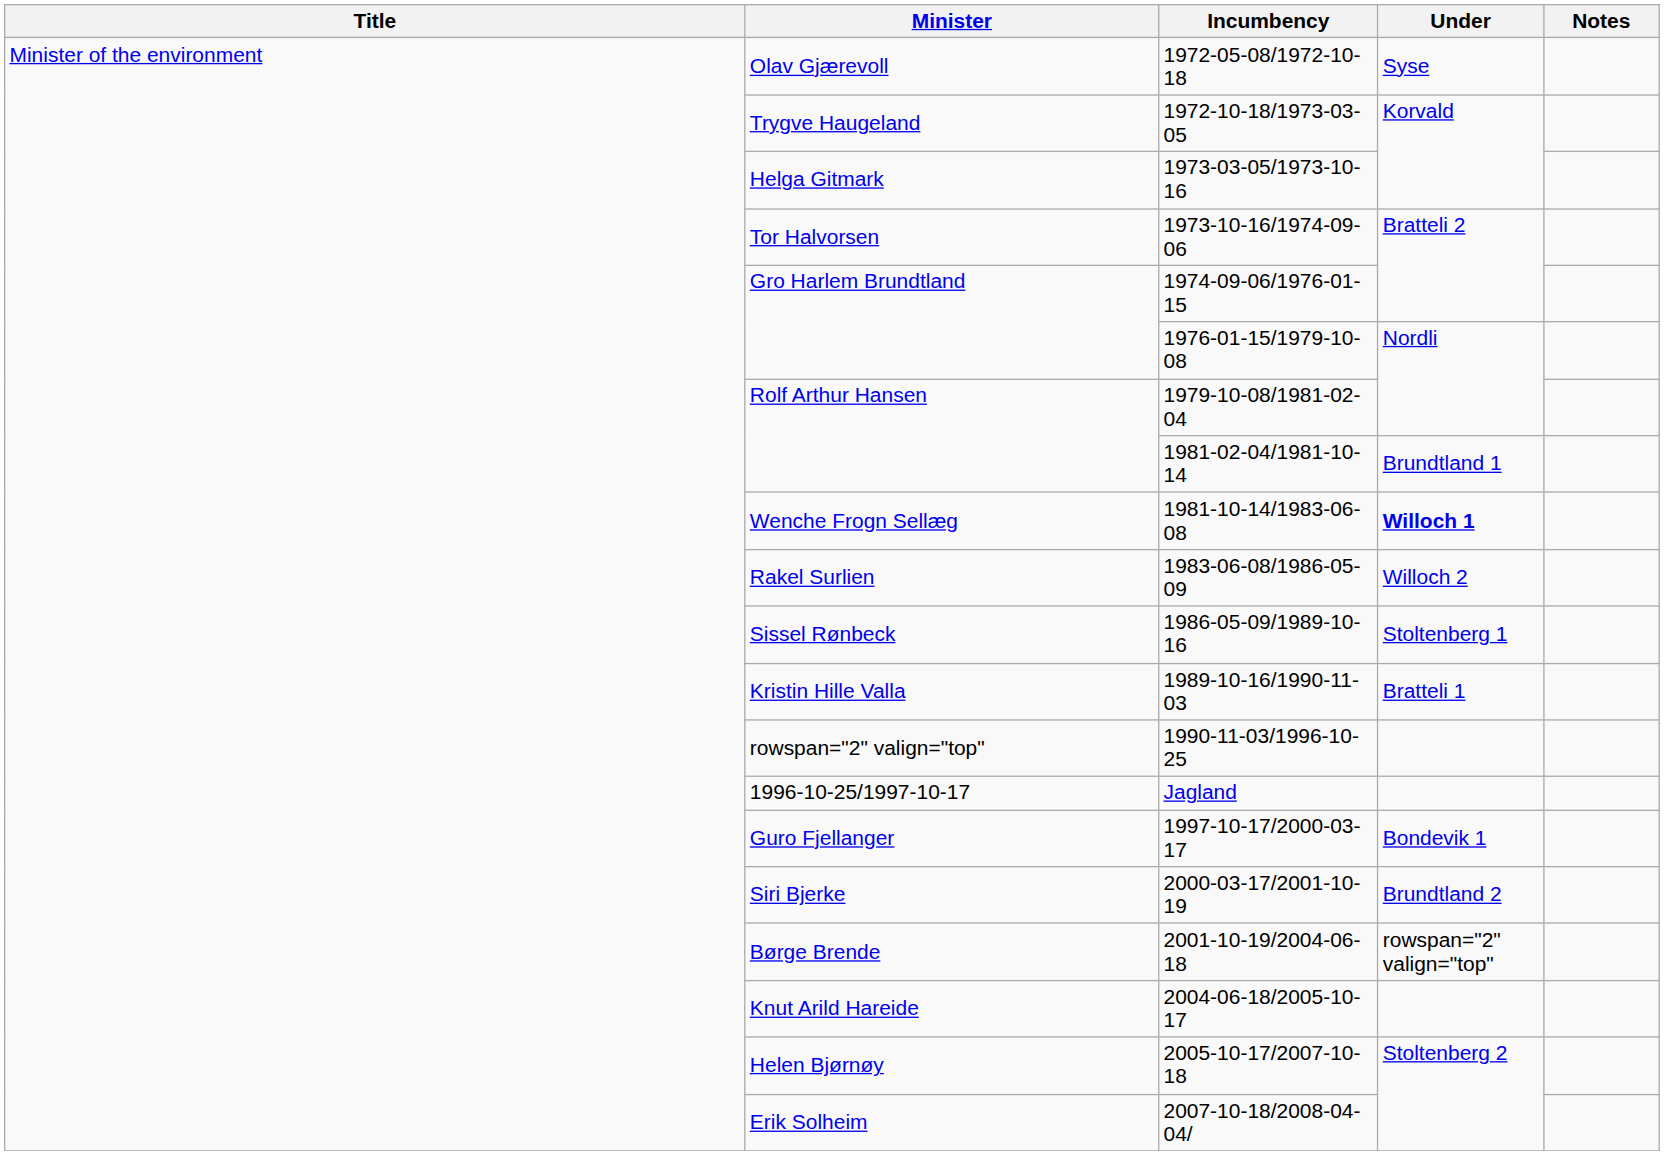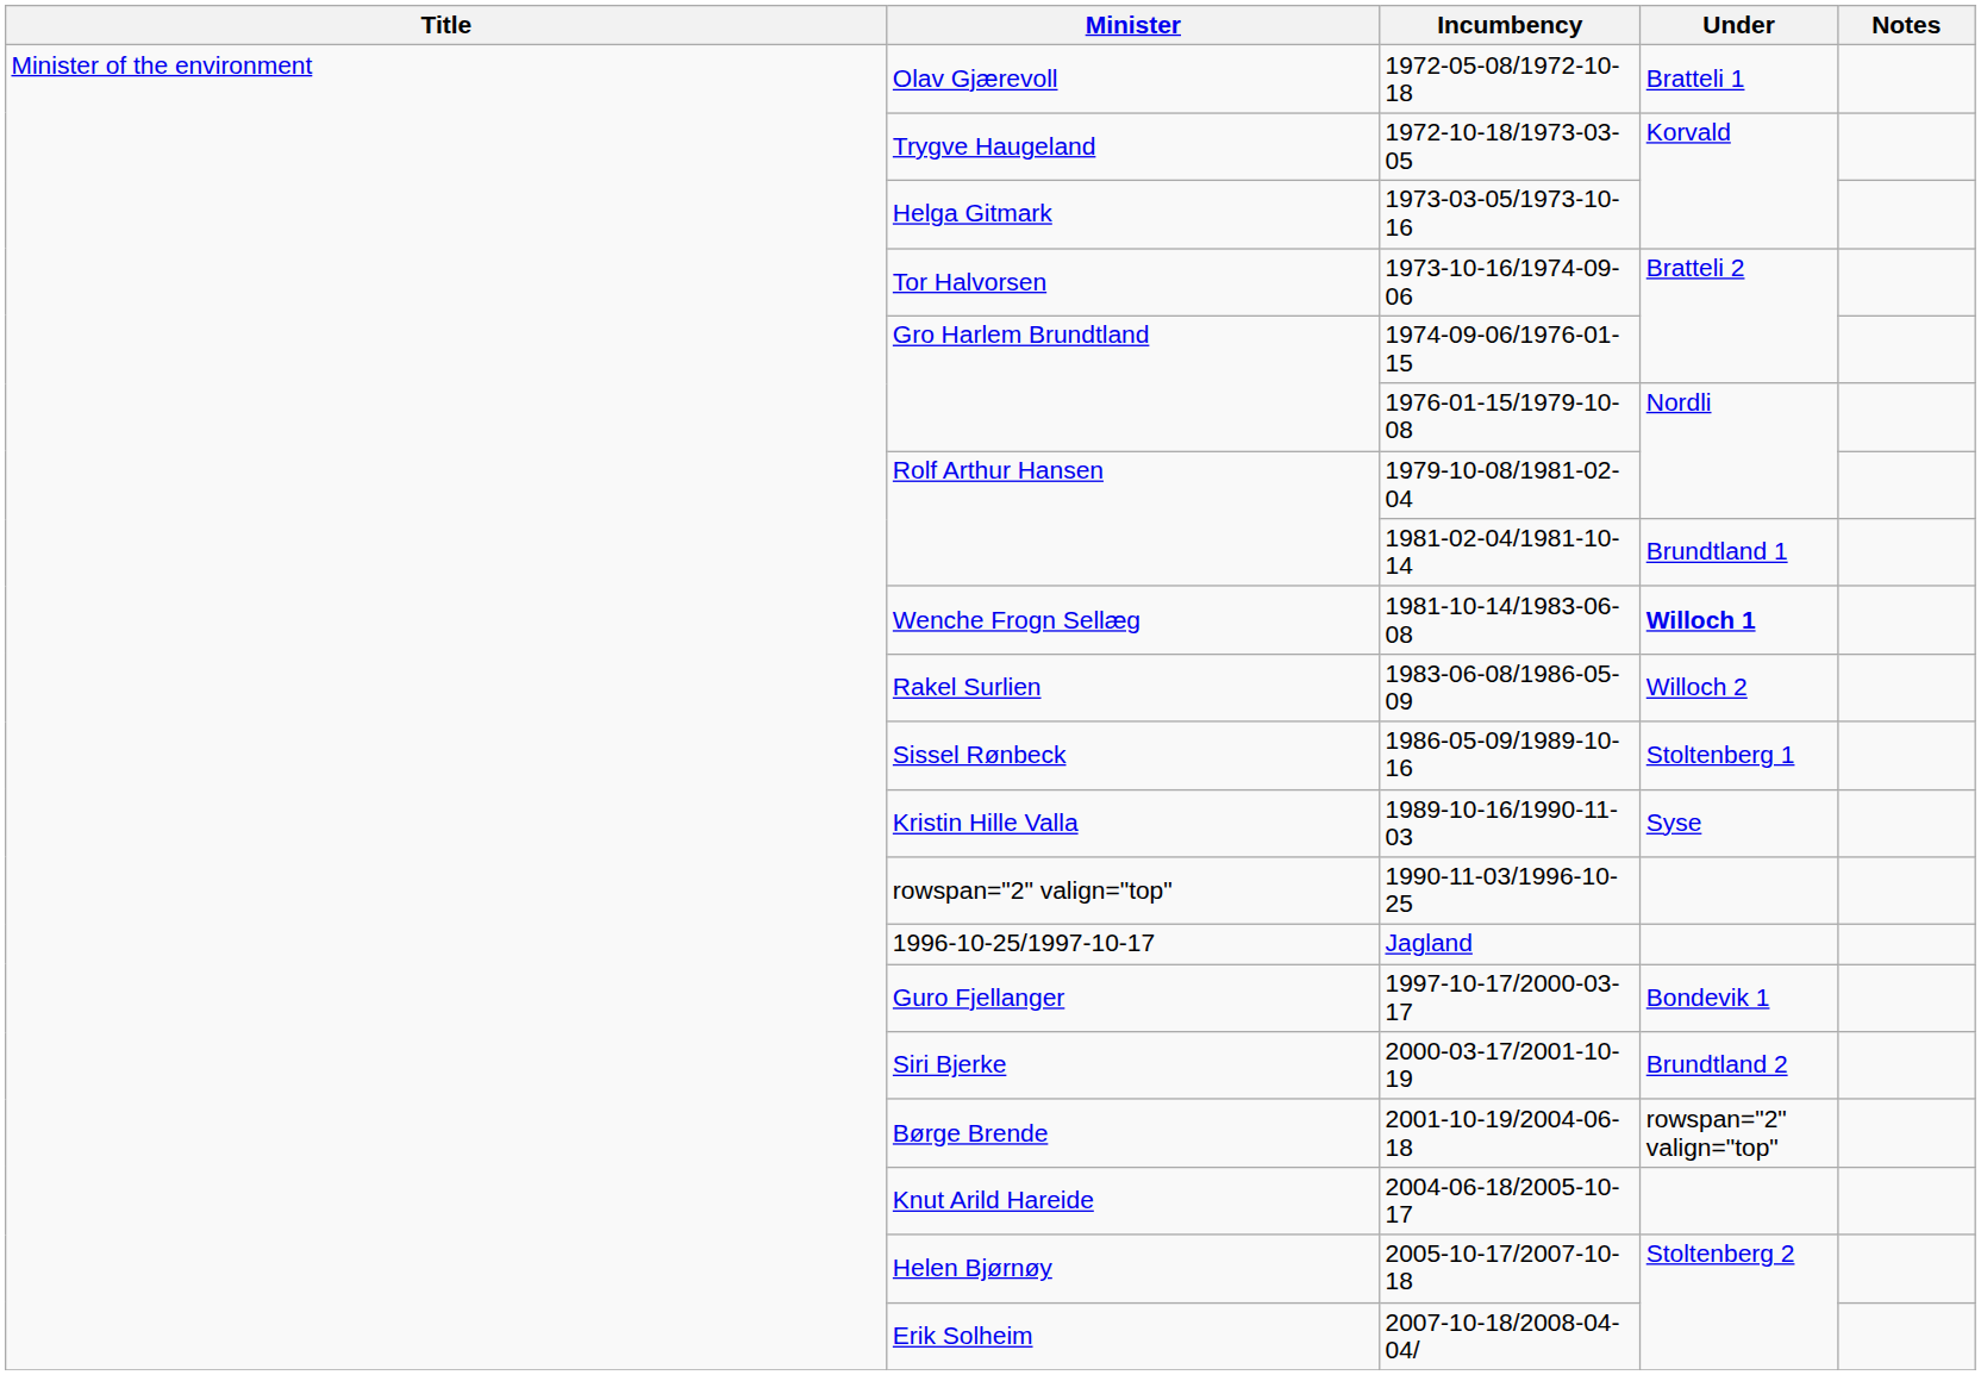Olav Gjærevoll | Under: Syse -> Bratteli 1
Kristin Hille Valla | Under: Bratteli 1 -> Syse
